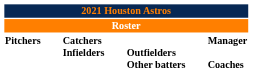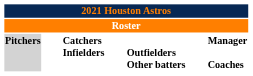Pitchers | column 1: no background -> lightgrey background
